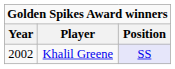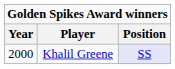Khalil Greene | Year: 2002 -> 2000
